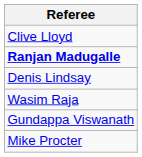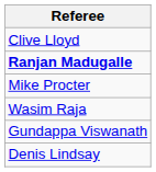row 4 | column 1: Denis Lindsay -> Mike Procter
row 7 | column 1: Mike Procter -> Denis Lindsay
